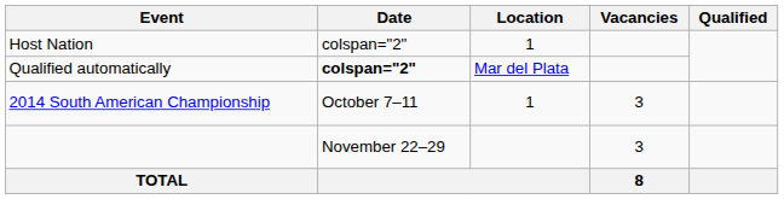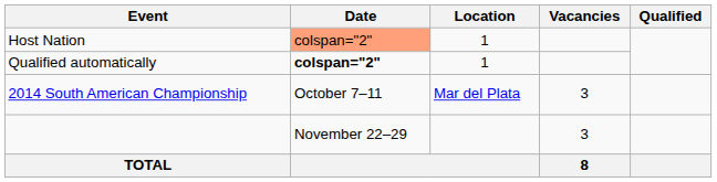Host Nation | Date: no background -> lightsalmon background
Qualified automatically | Location: Mar del Plata -> 1
2014 South American Championship | Location: 1 -> Mar del Plata
